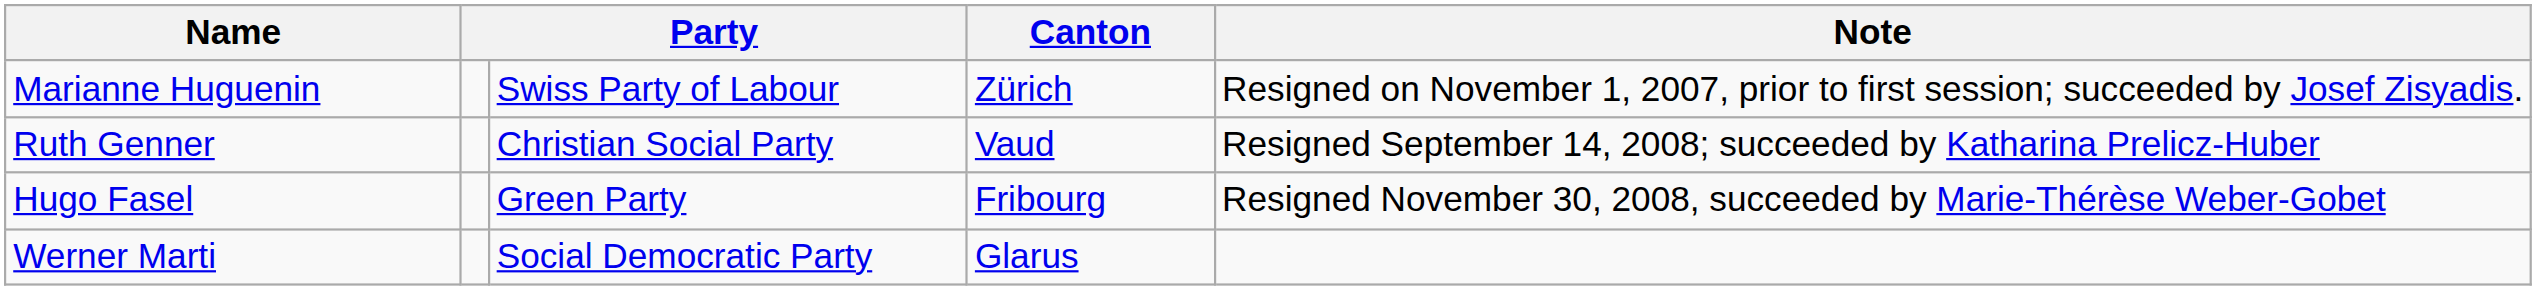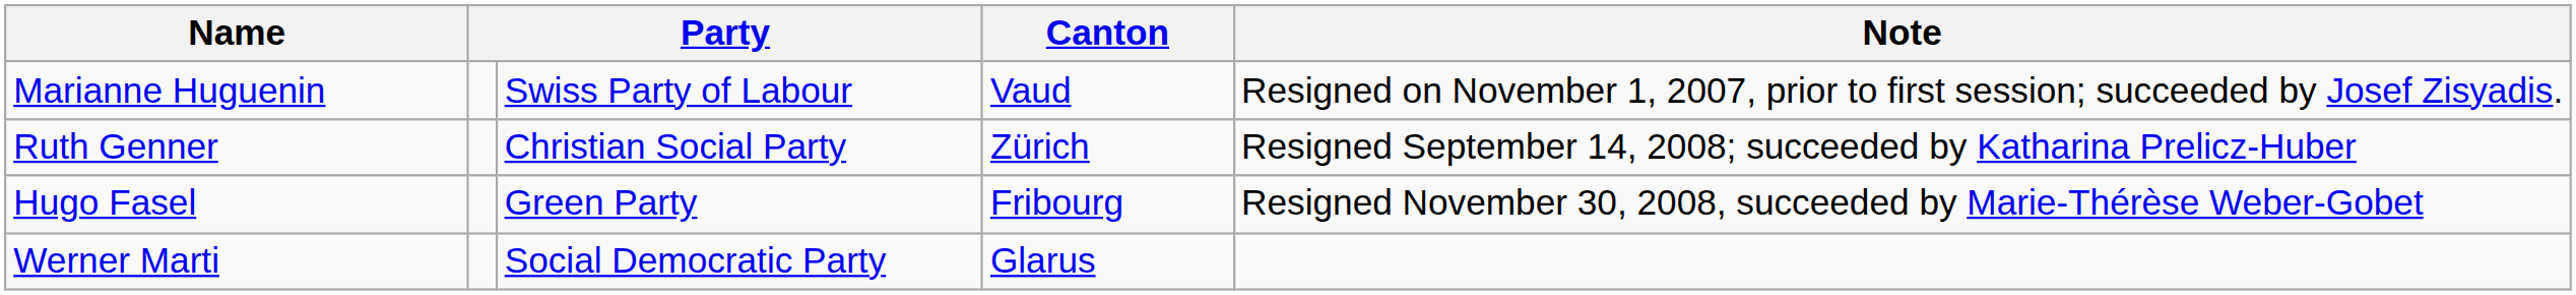Marianne Huguenin | Canton: Zürich -> Vaud
Ruth Genner | Canton: Vaud -> Zürich
